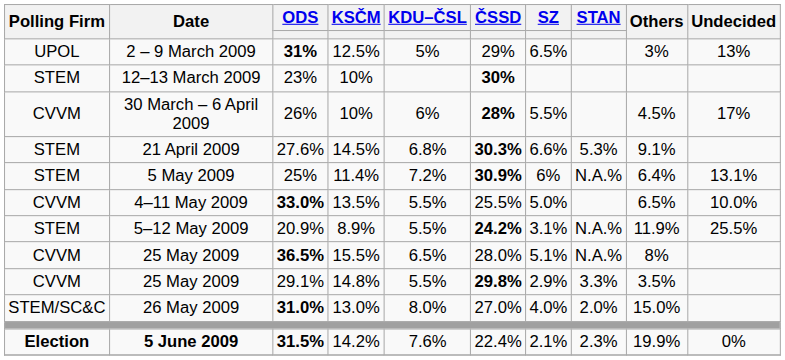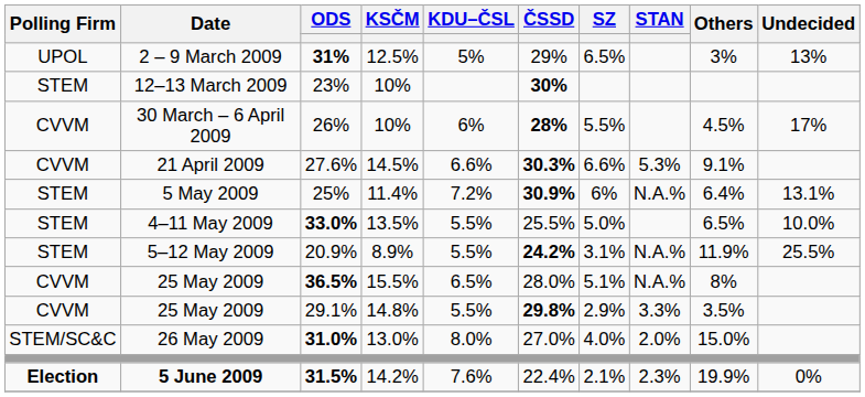21 April 2009 | Polling Firm: STEM -> CVVM
21 April 2009 | KDU–ČSL: 6.8% -> 6.6%
4–11 May 2009 | Polling Firm: CVVM -> STEM
